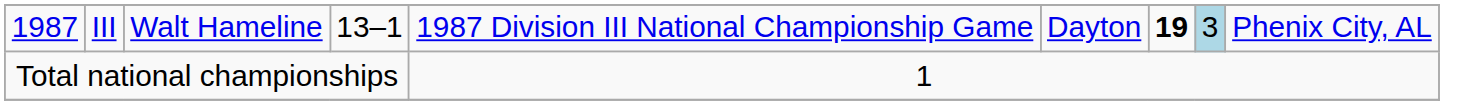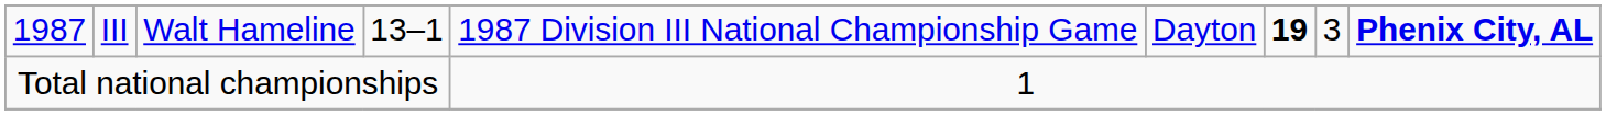1987 | column 8: lightblue background -> no background
1987 | column 9: normal -> bold
